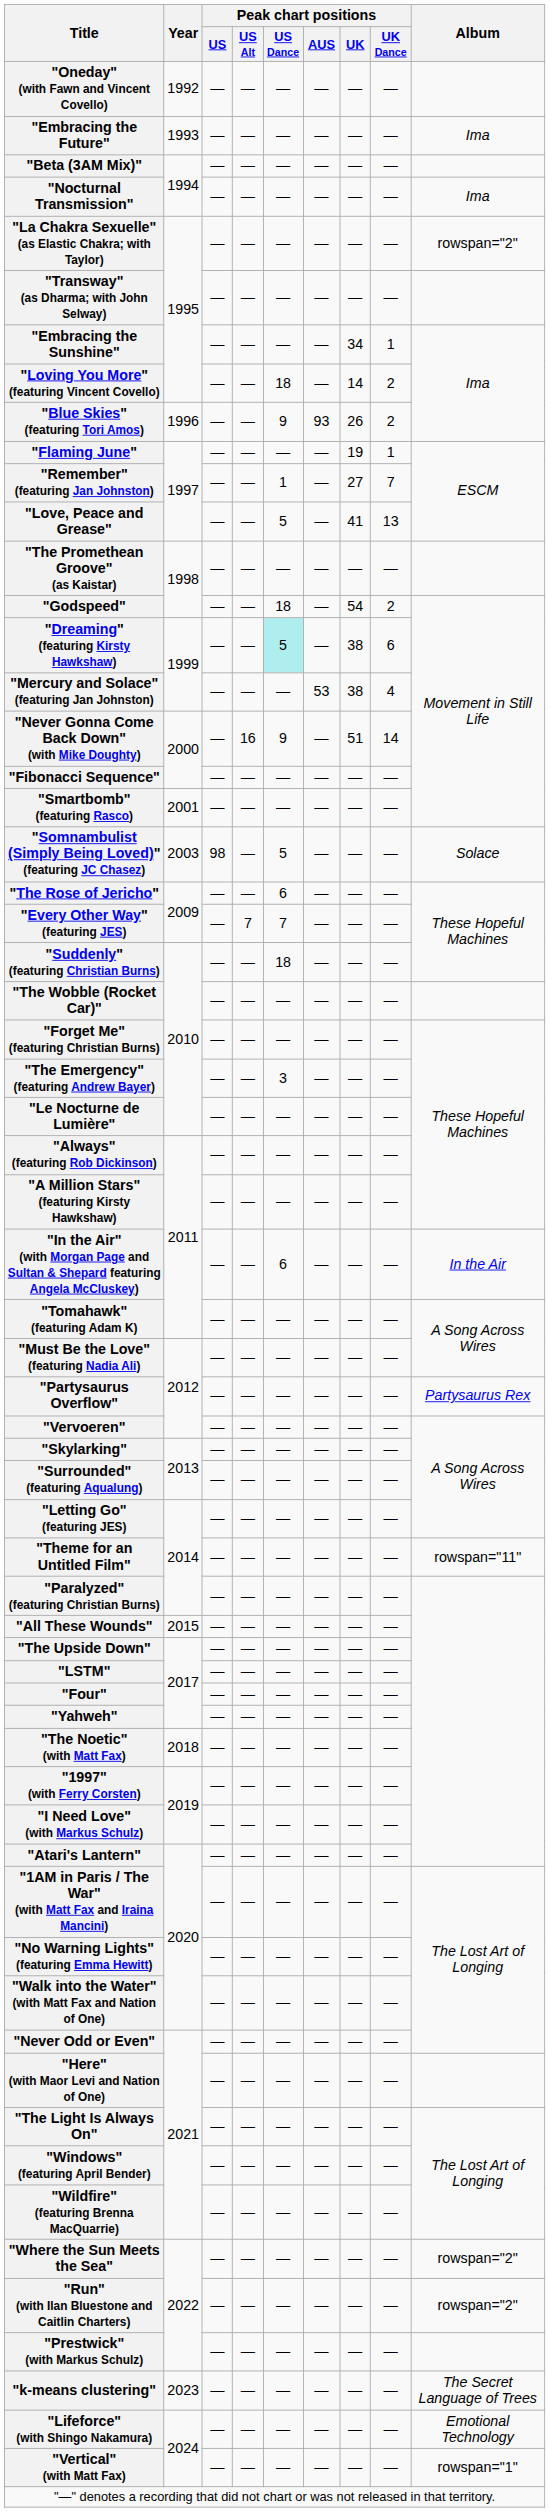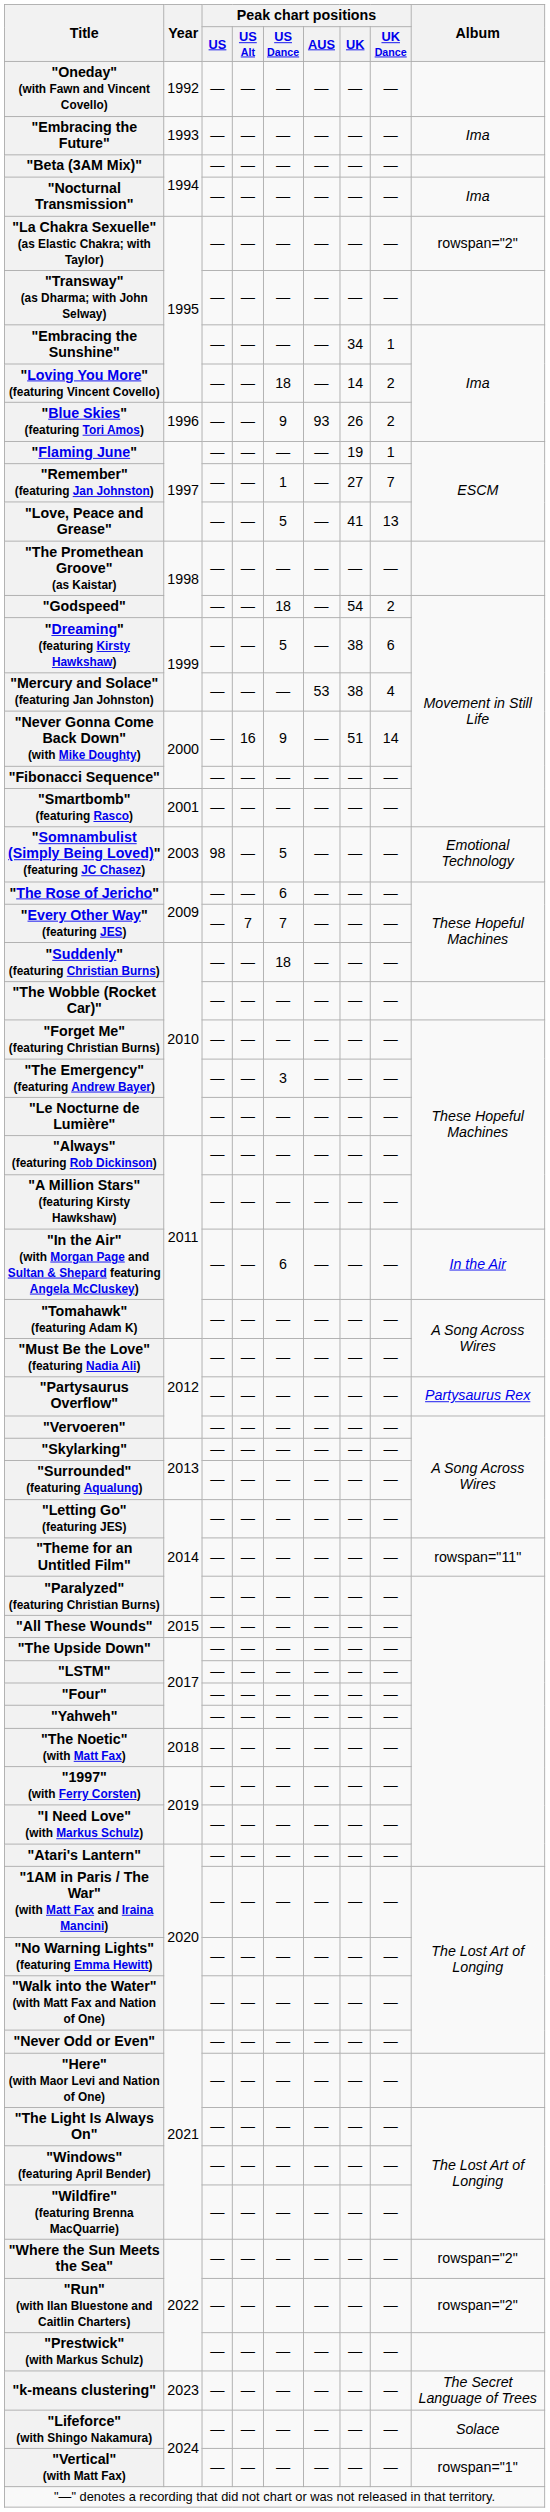"Dreaming" (featuring Kirsty Hawkshaw) | Peak chart positions / US Dance: paleturquoise background -> no background
"Somnambulist (Simply Being Loved)" (featuring JC Chasez) | Album: Solace -> Emotional Technology
"Lifeforce" (with Shingo Nakamura) | Album: Emotional Technology -> Solace
